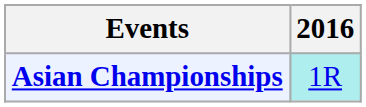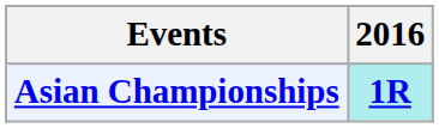Asian Championships | 2016: normal -> bold
